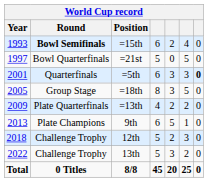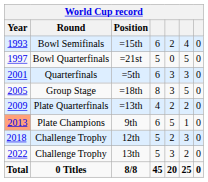=15th | Round: bold -> normal
=5th | column 7: bold -> normal
9th | Year: no background -> lightsalmon background
